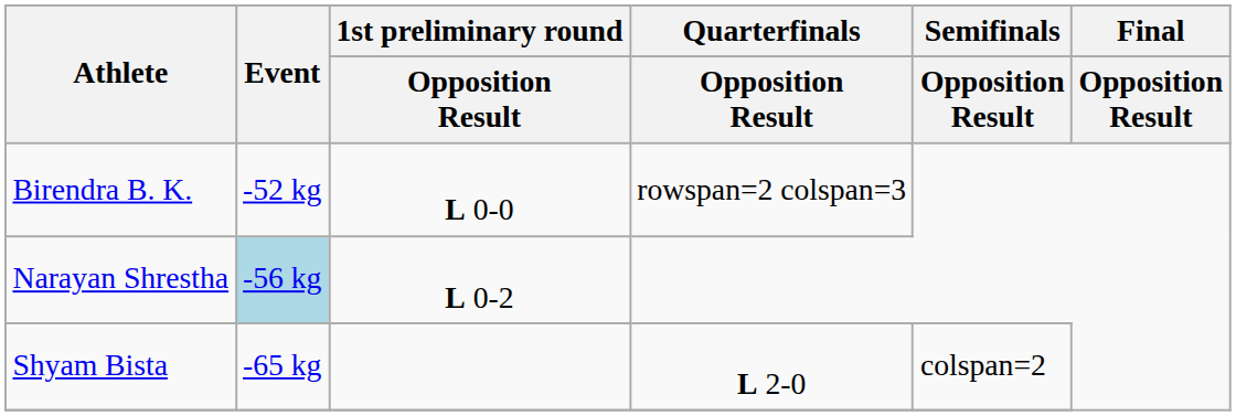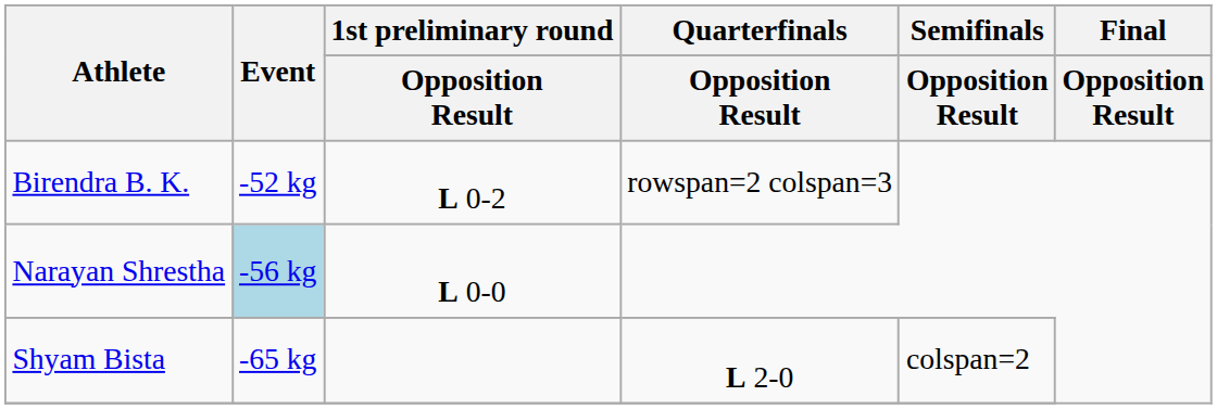Birendra B. K. | 1st preliminary round / Opposition Result: L 0-0 -> L 0-2
Narayan Shrestha | 1st preliminary round / Opposition Result: L 0-2 -> L 0-0
